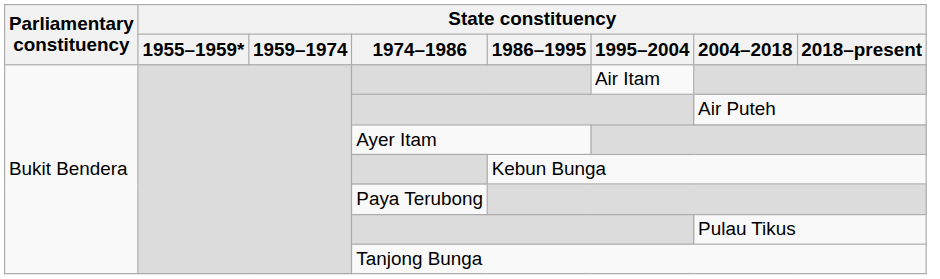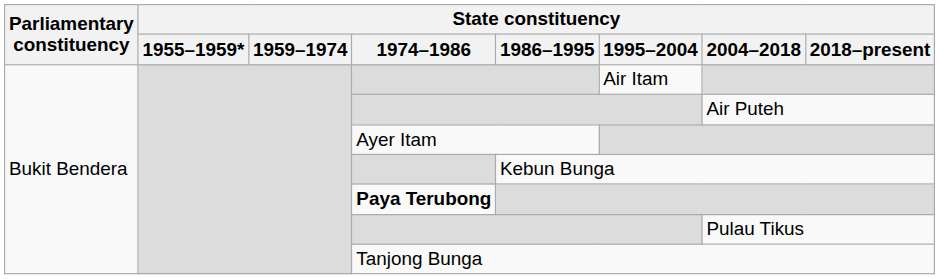Paya Terubong | State constituency / 1974–1986: normal -> bold
